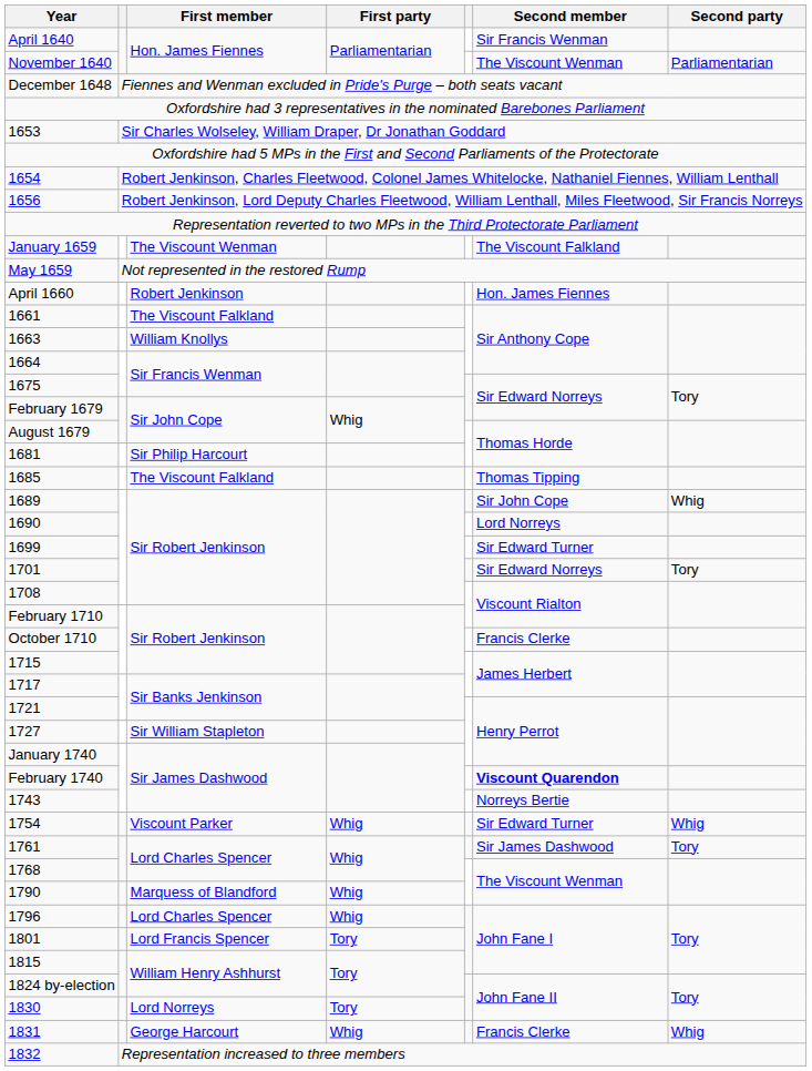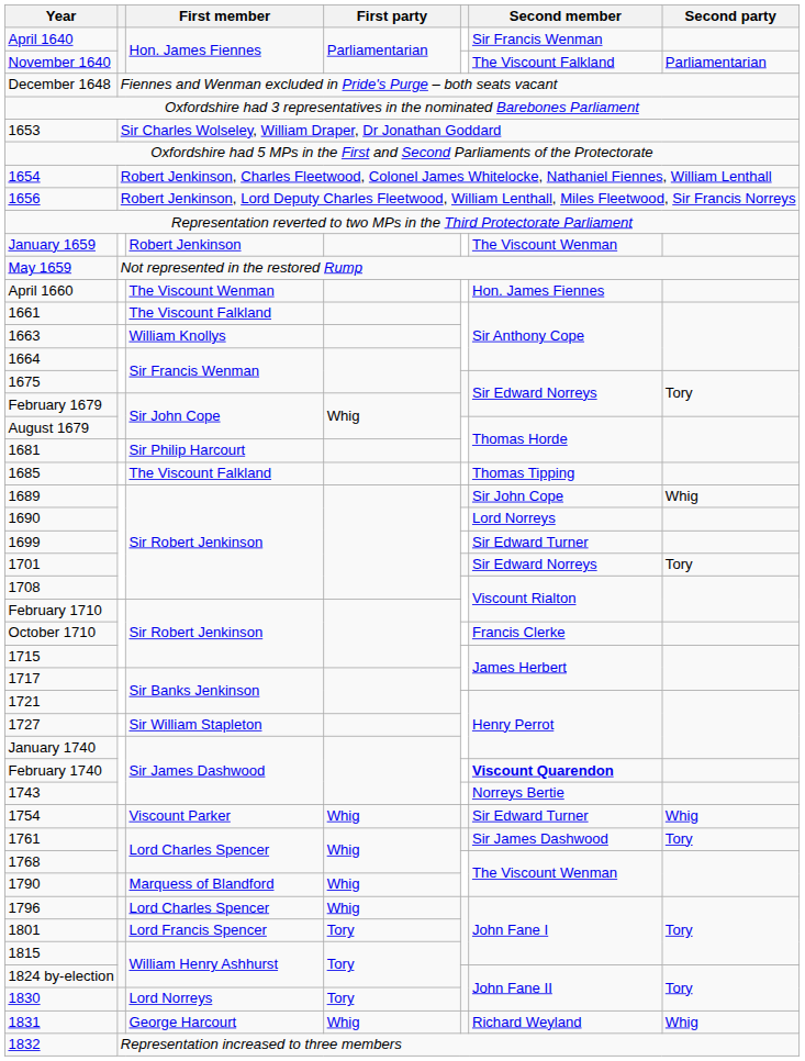November 1640 | Second member: The Viscount Wenman -> The Viscount Falkland
January 1659 | First member: The Viscount Wenman -> Robert Jenkinson
January 1659 | Second member: The Viscount Falkland -> The Viscount Wenman
April 1660 | First member: Robert Jenkinson -> The Viscount Wenman
1831 | Second member: Francis Clerke -> Richard Weyland
